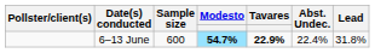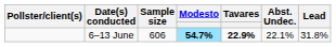6–13 June | Sample size: 600 -> 606
6–13 June | Abst. Undec.: 22.4% -> 22.1%
